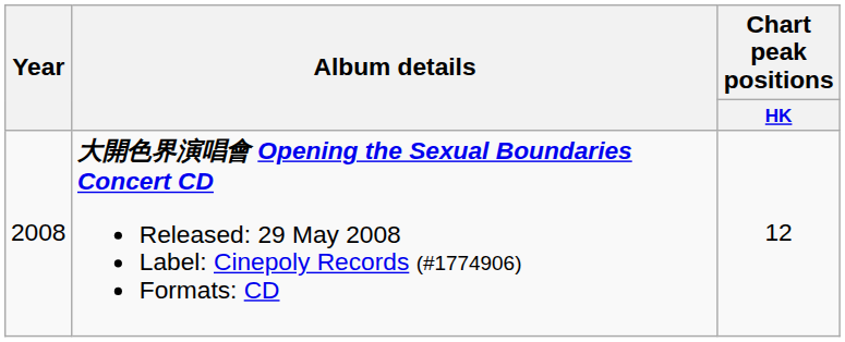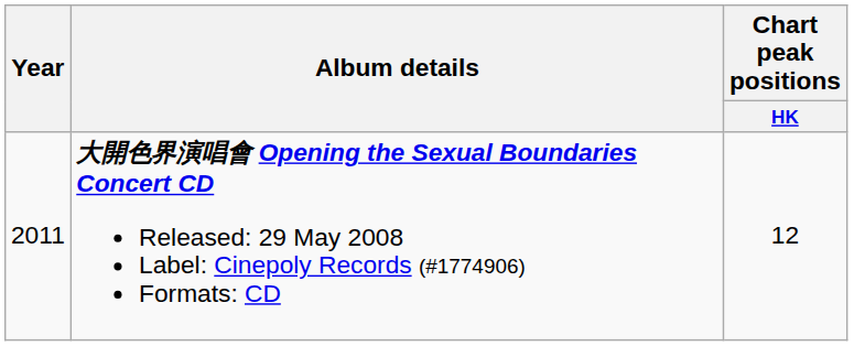row 3 | Year: 2008 -> 2011
